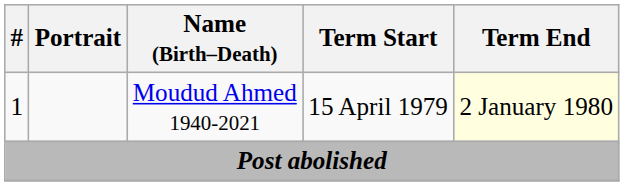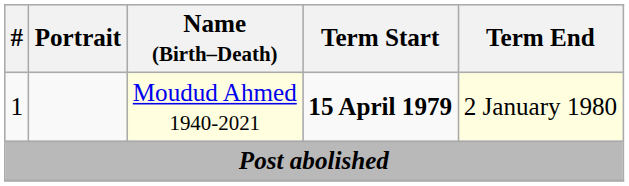1 | Name (Birth–Death): no background -> lightyellow background
1 | Term Start: normal -> bold
